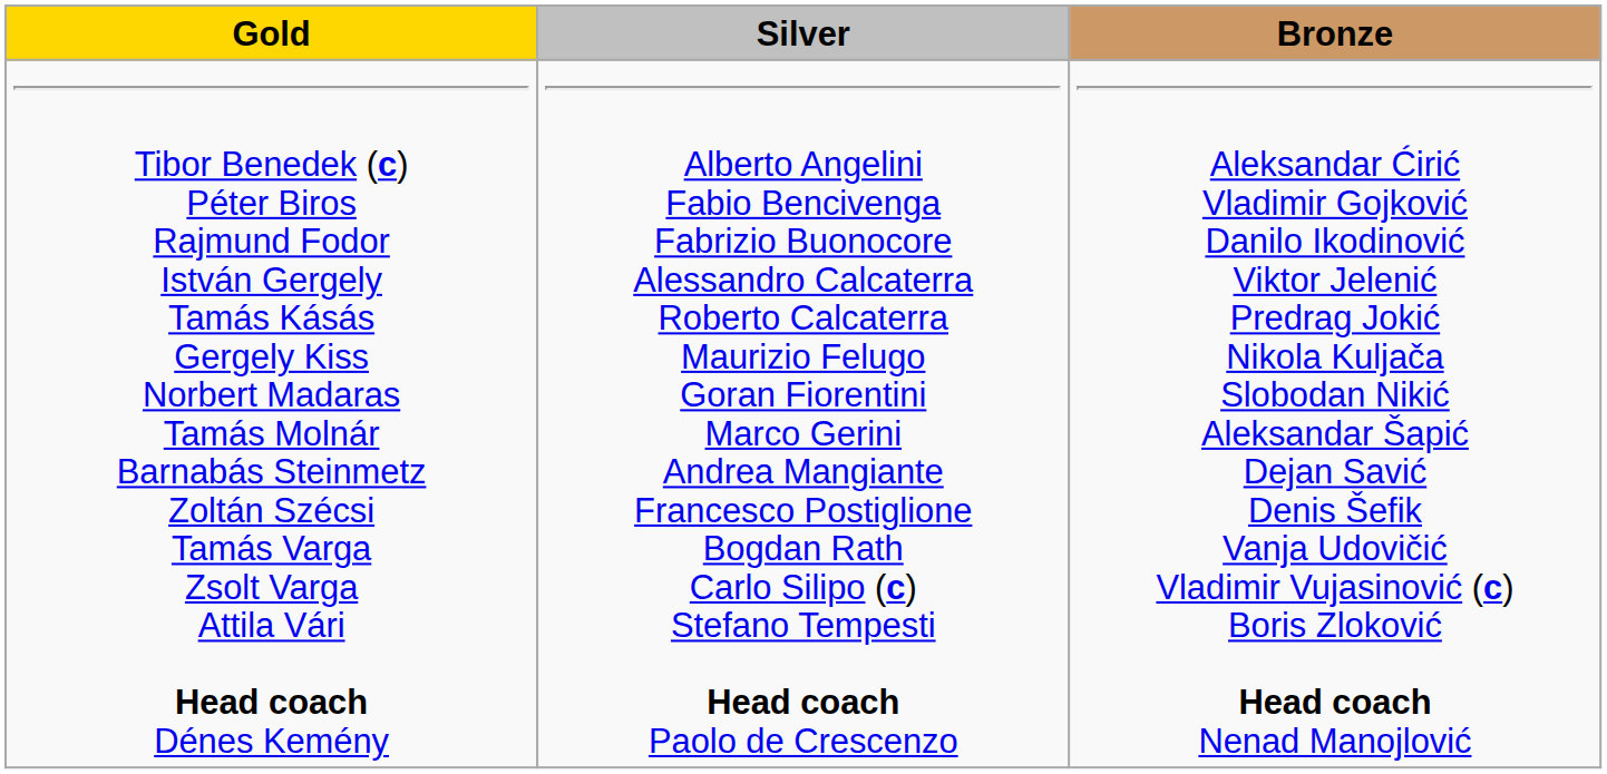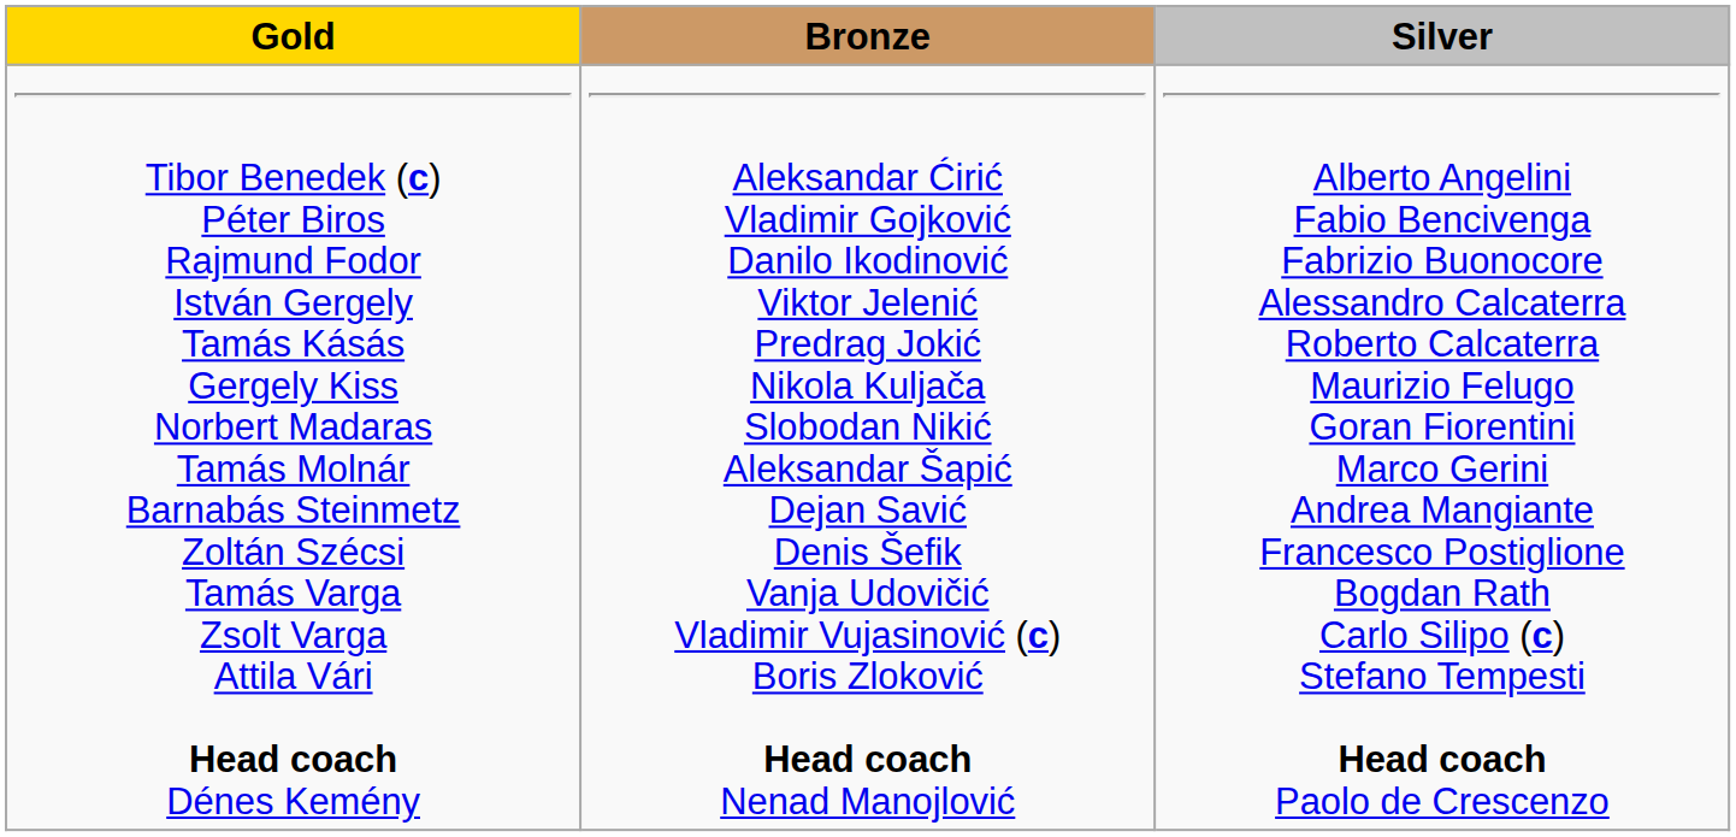columns swapped: Silver <-> Bronze
